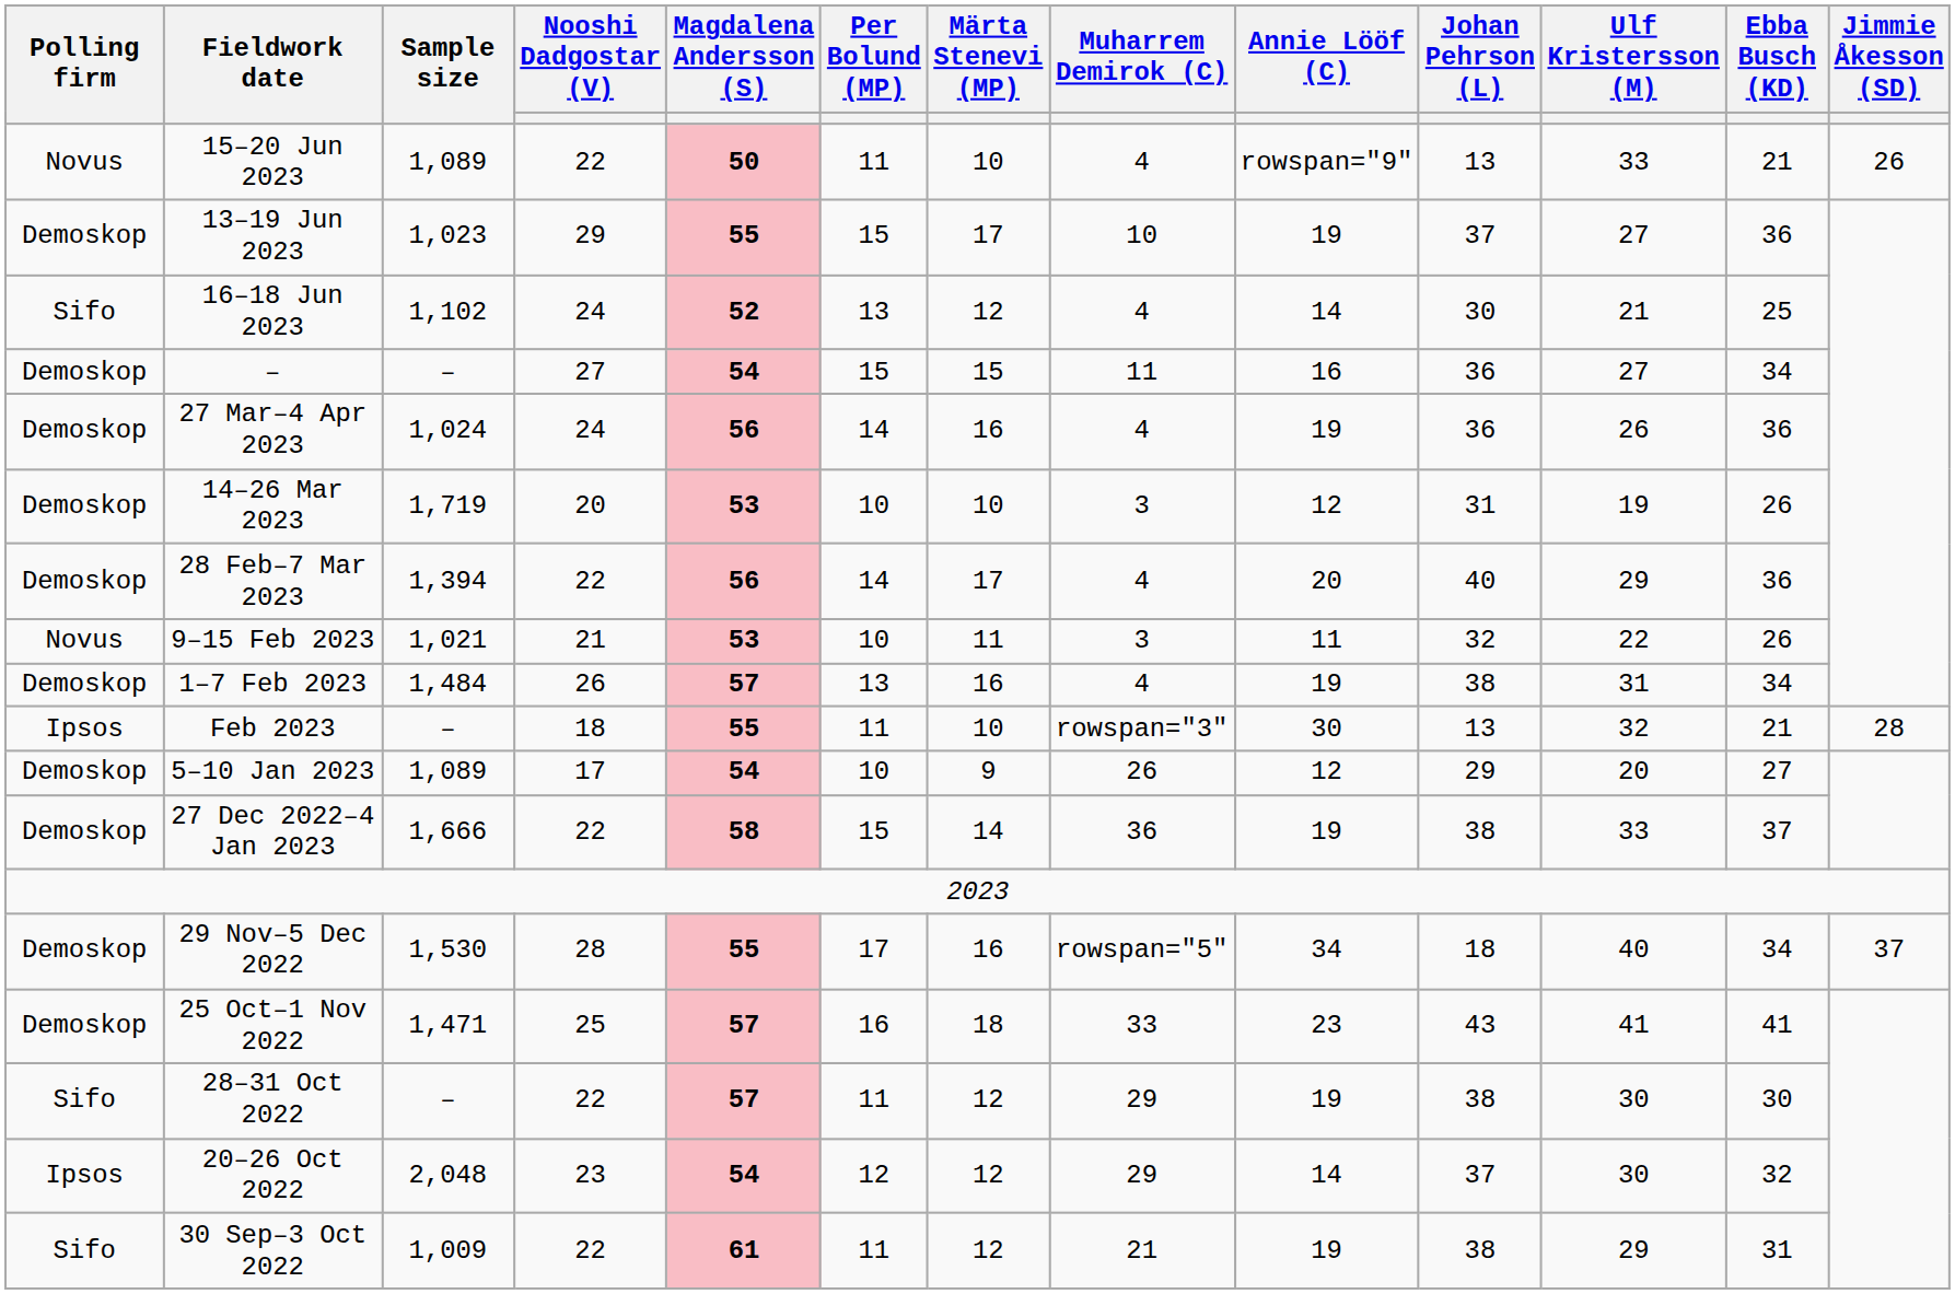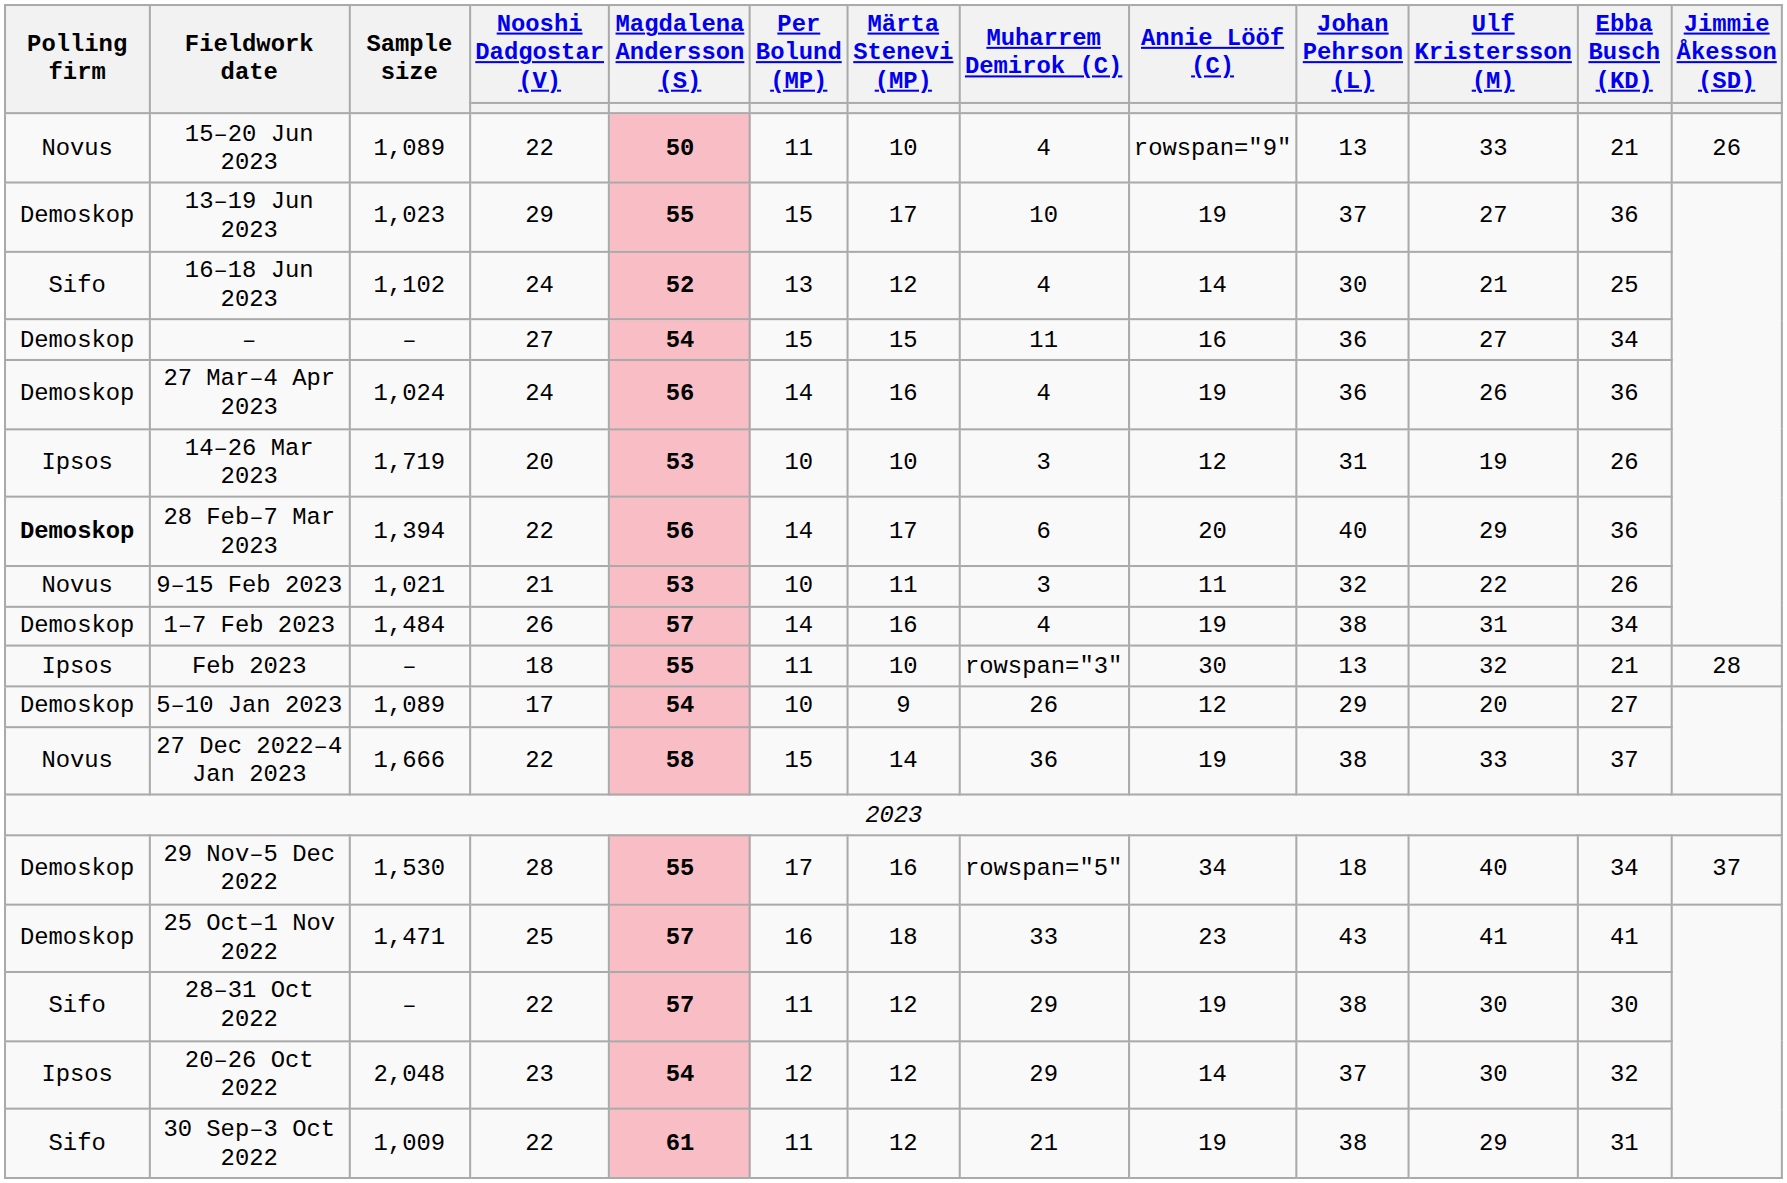14–26 Mar 2023 | Polling firm: Demoskop -> Ipsos
28 Feb–7 Mar 2023 | Polling firm: normal -> bold
28 Feb–7 Mar 2023 | Muharrem Demirok (C): 4 -> 6
1–7 Feb 2023 | Per Bolund (MP): 13 -> 14
27 Dec 2022–4 Jan 2023 | Polling firm: Demoskop -> Novus
